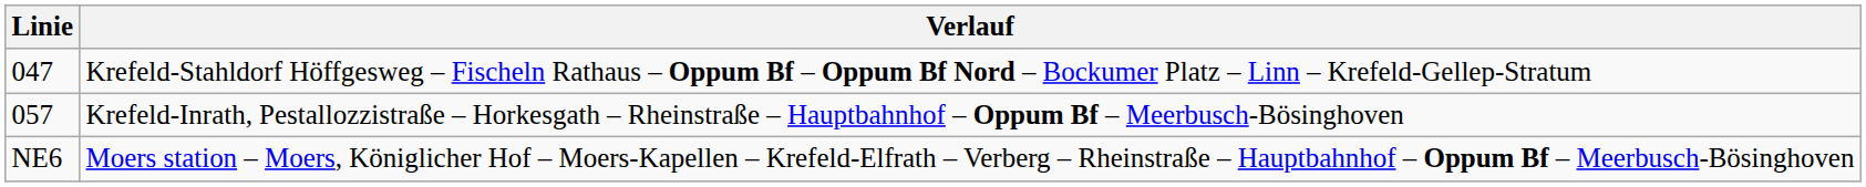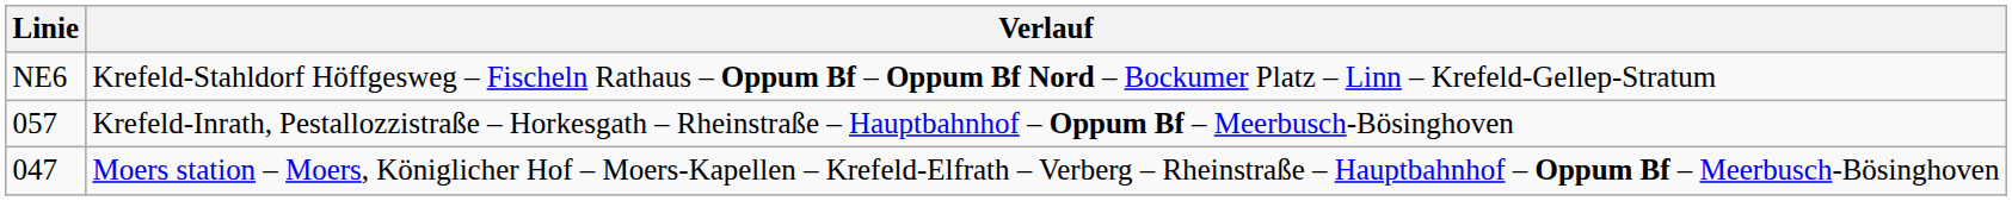row 2 | Linie: 047 -> NE6
row 4 | Linie: NE6 -> 047
